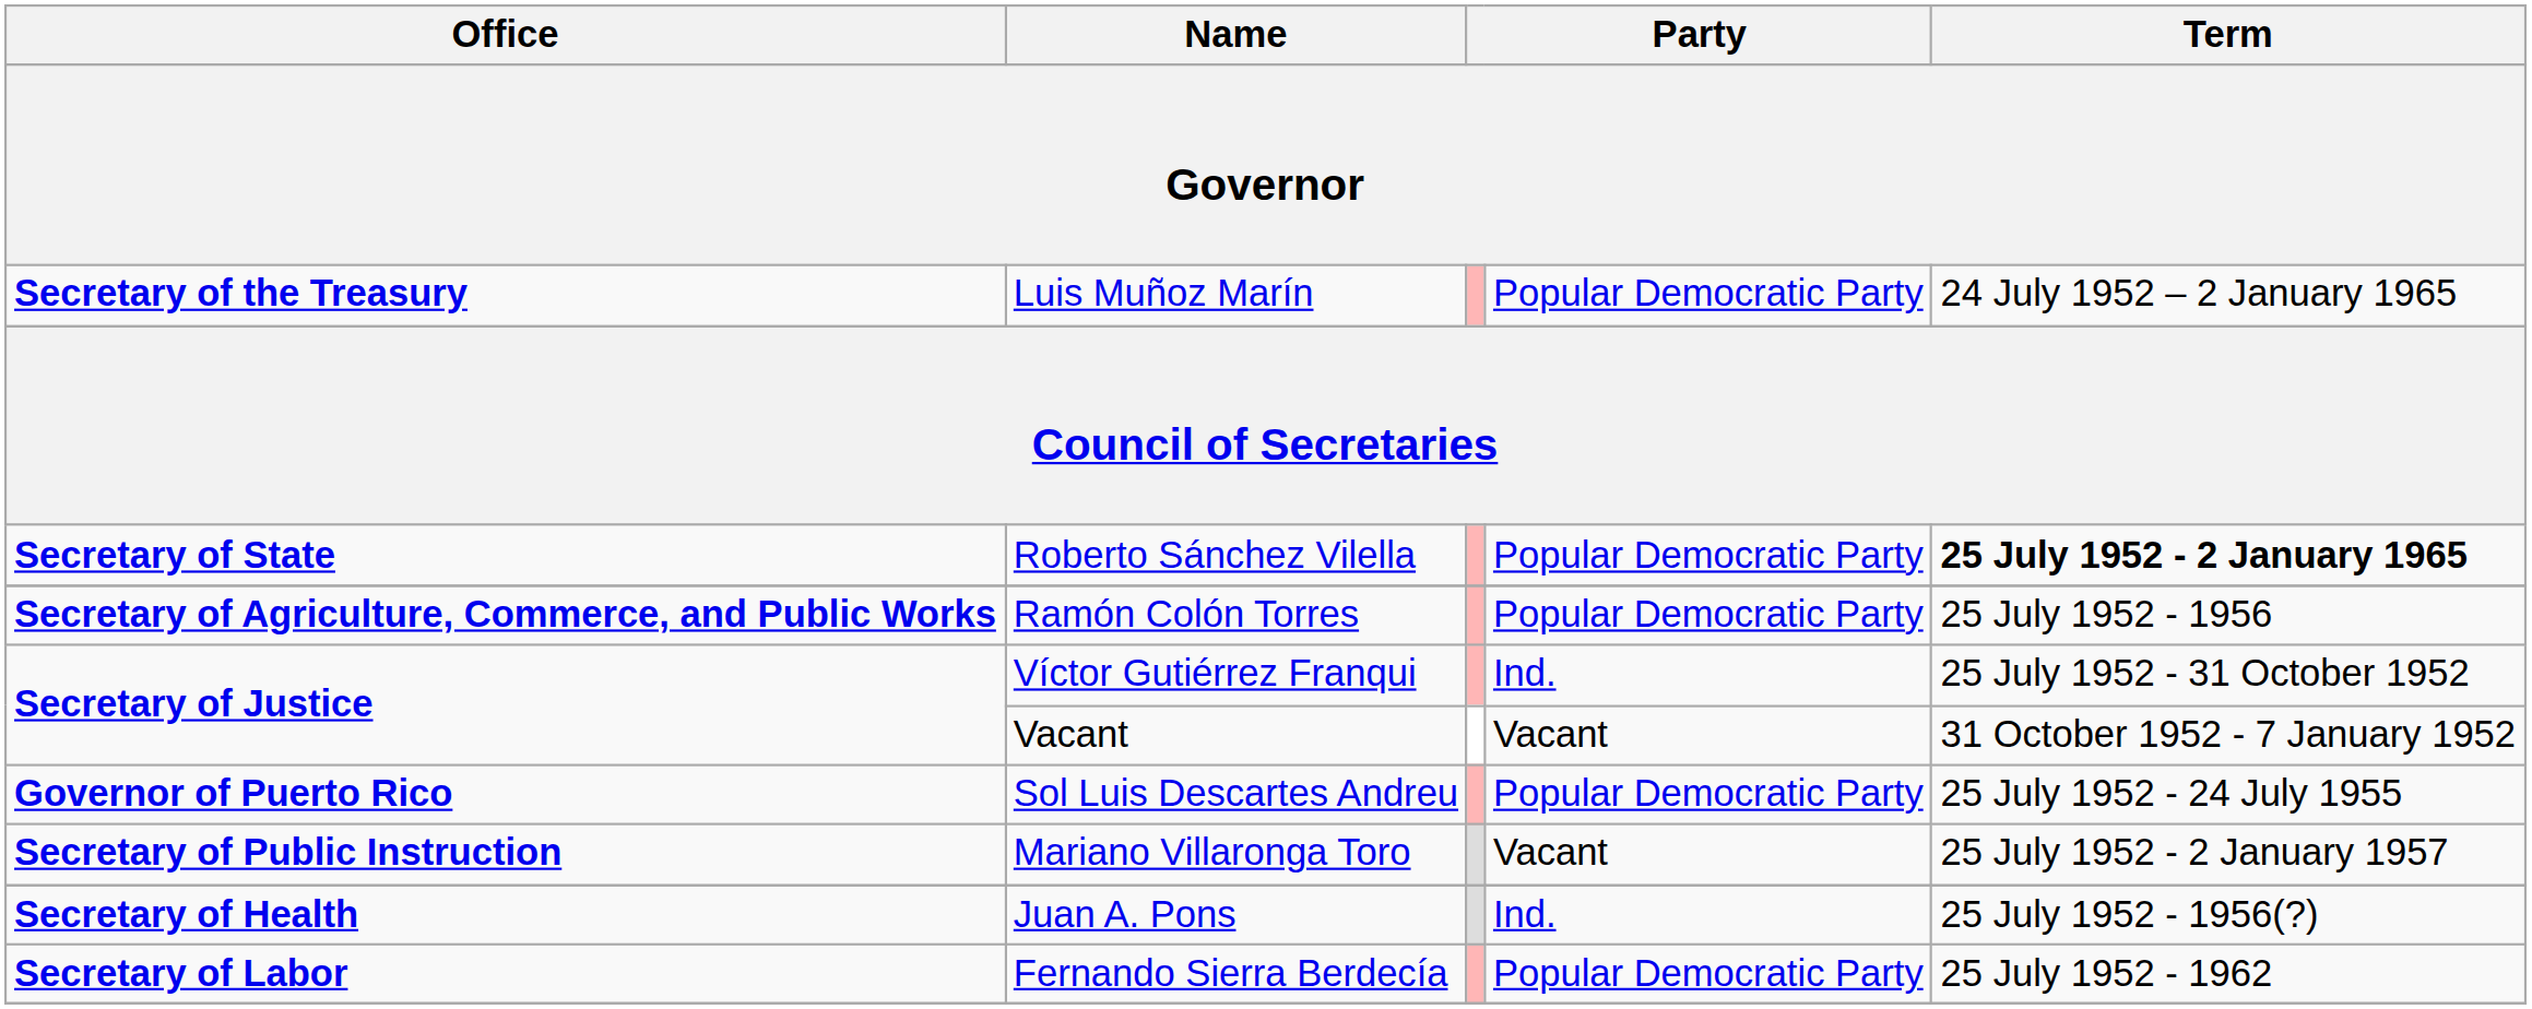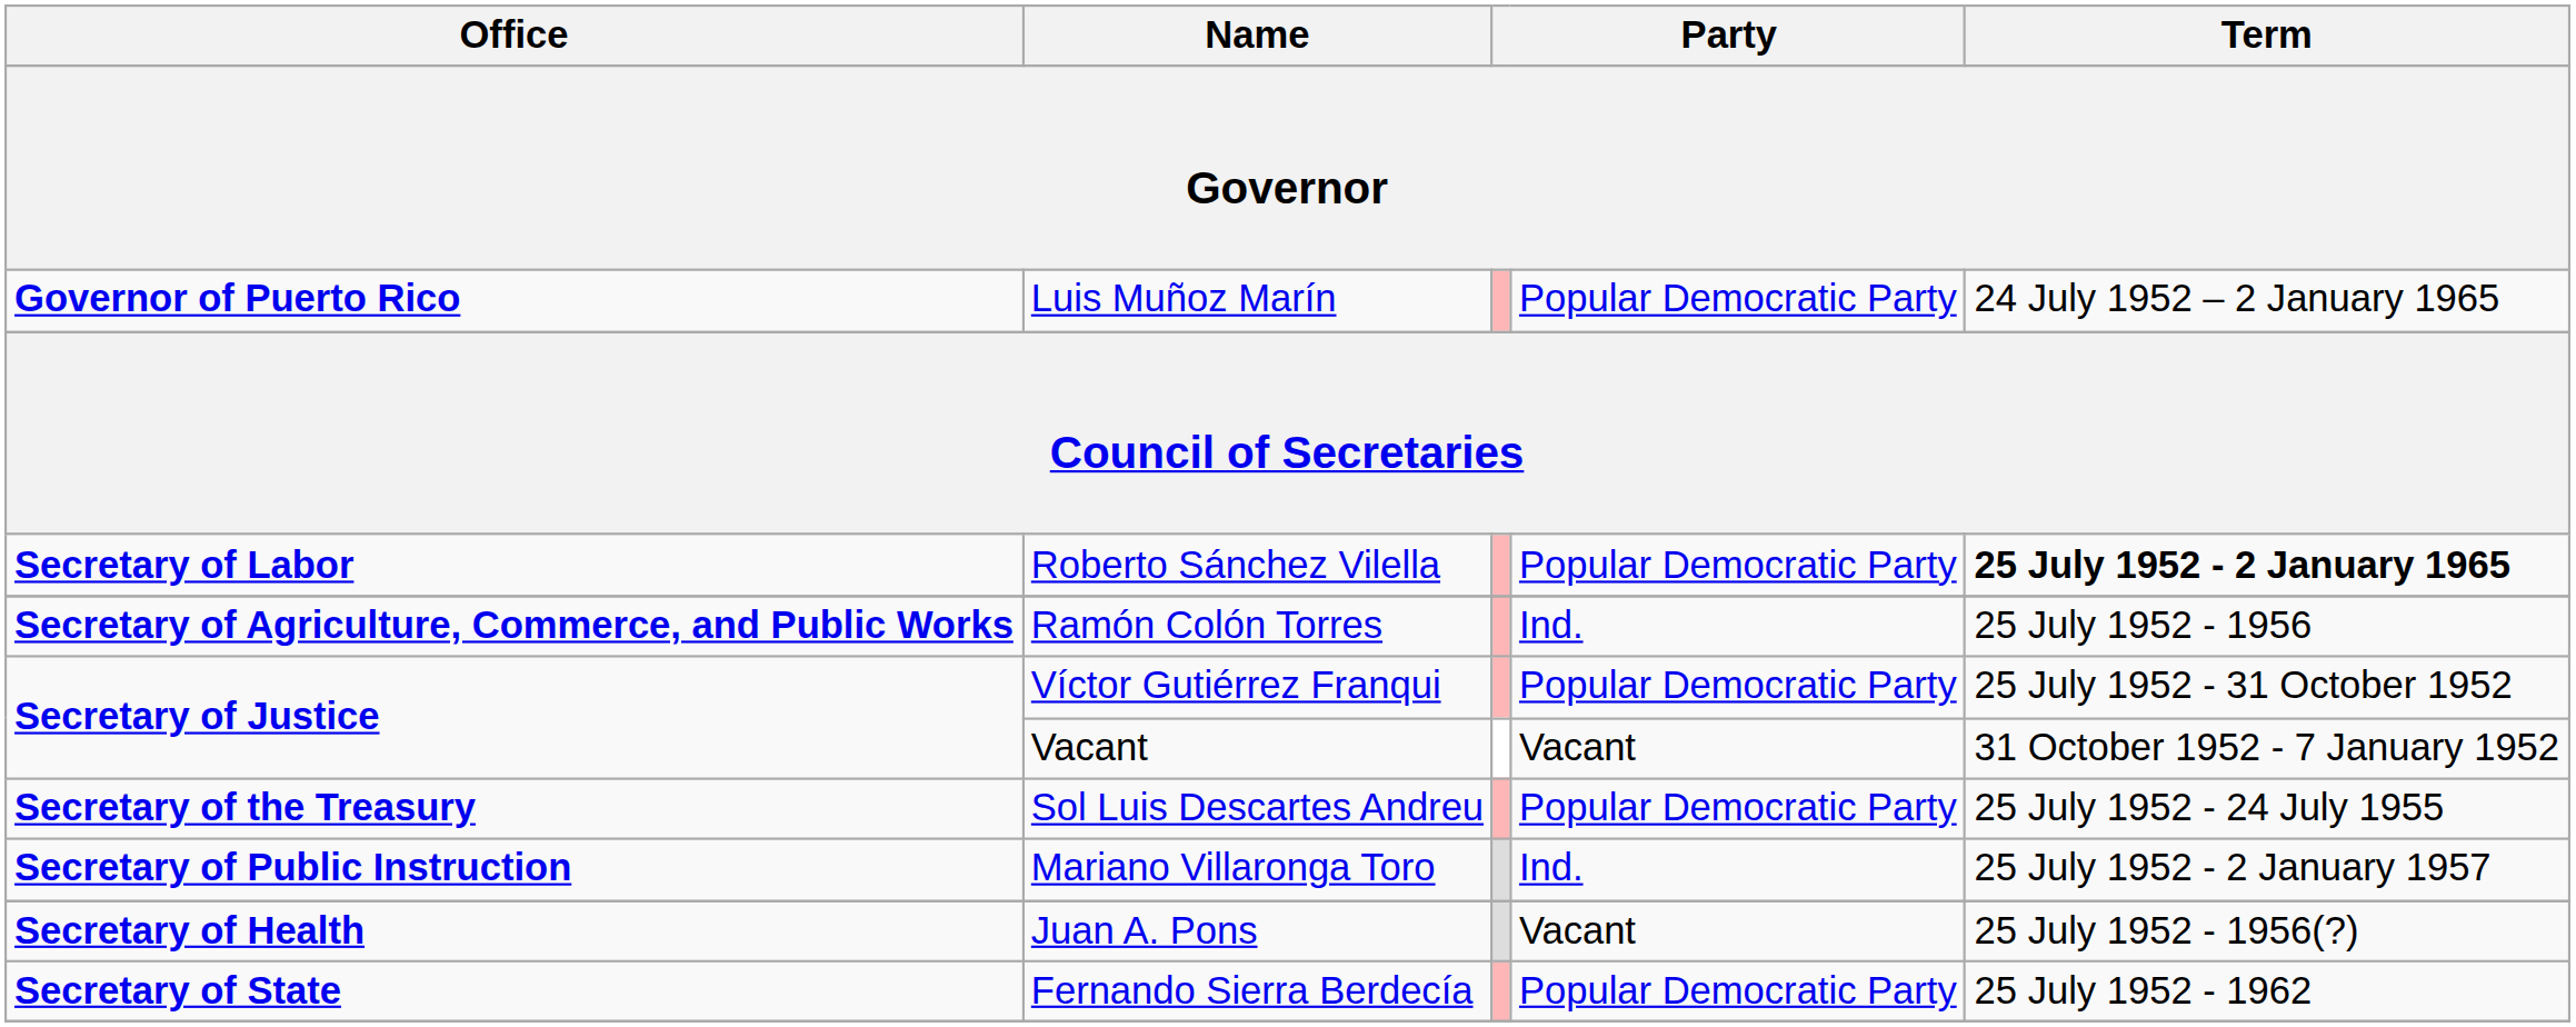Luis Muñoz Marín | Office: Secretary of the Treasury -> Governor of Puerto Rico
Roberto Sánchez Vilella | Office: Secretary of State -> Secretary of Labor
Ramón Colón Torres | column 4: Popular Democratic Party -> Ind.
Víctor Gutiérrez Franqui | column 4: Ind. -> Popular Democratic Party
Sol Luis Descartes Andreu | Office: Governor of Puerto Rico -> Secretary of the Treasury
Mariano Villaronga Toro | column 4: Vacant -> Ind.
Juan A. Pons | column 4: Ind. -> Vacant
Fernando Sierra Berdecía | Office: Secretary of Labor -> Secretary of State
